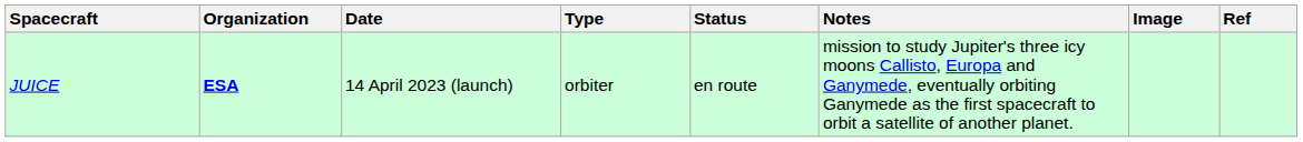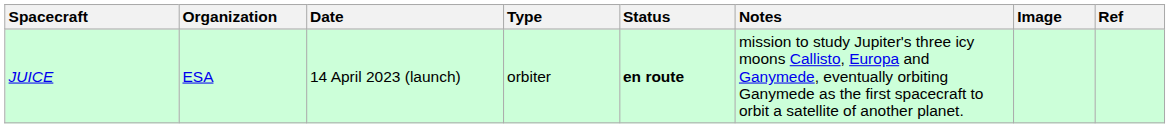JUICE | Organization: bold -> normal
JUICE | Status: normal -> bold
